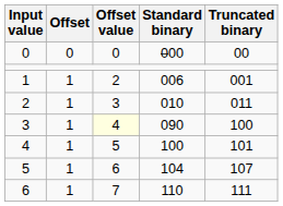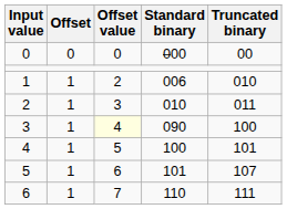row 4 | Truncated binary: 001 -> 010
row 8 | Standard binary: 104 -> 101
